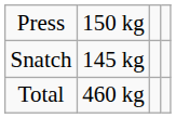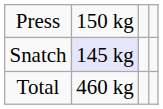Snatch | column 2: no background -> lavender background
